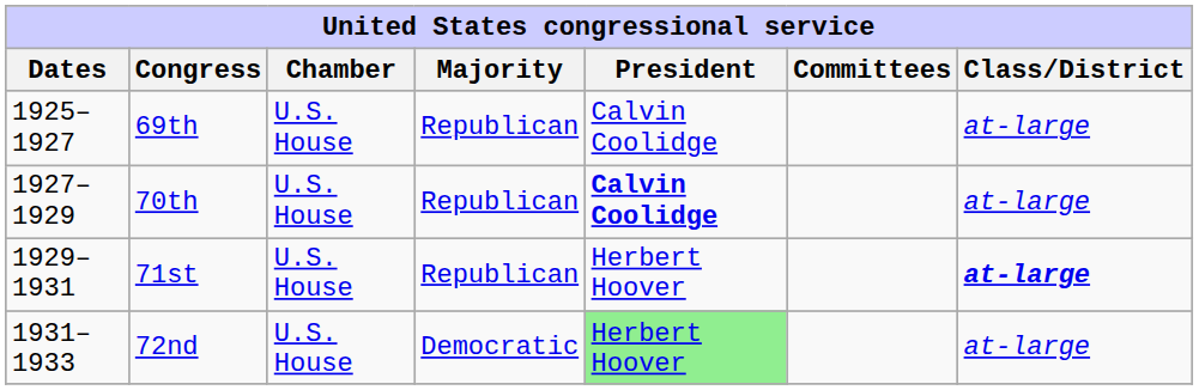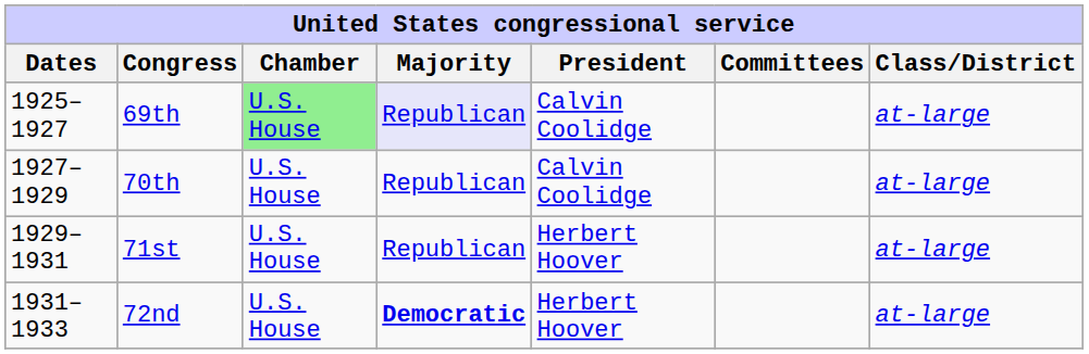69th | Chamber: no background -> lightgreen background
69th | Majority: no background -> lavender background
70th | President: bold -> normal
71st | Class/District: bold -> normal
72nd | Majority: normal -> bold
72nd | President: lightgreen background -> no background
